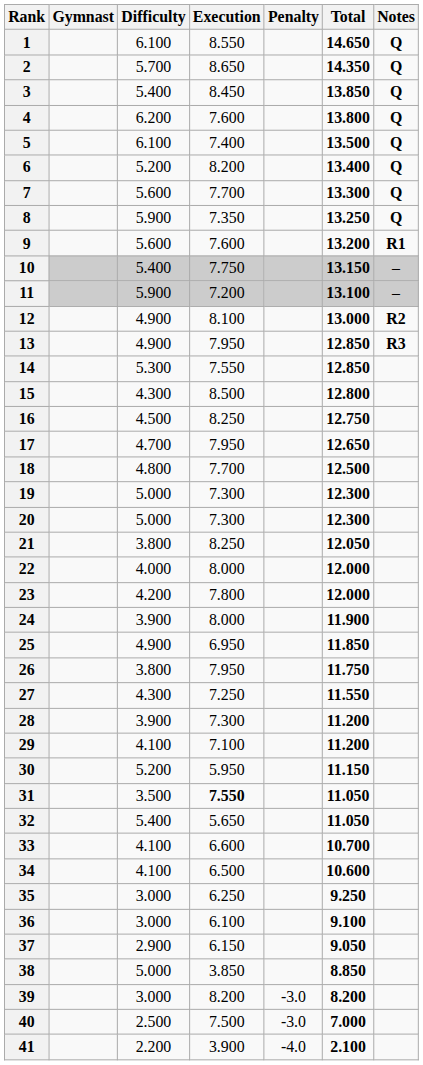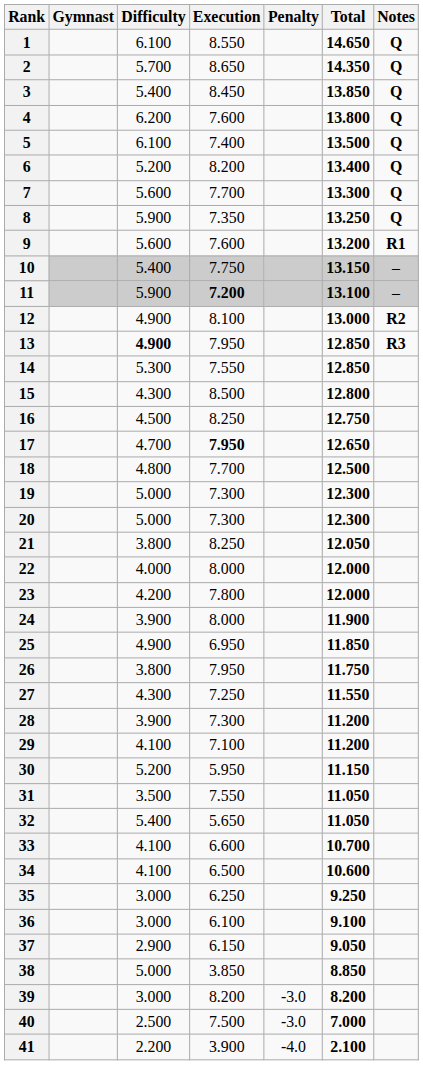11 | Execution: normal -> bold
13 | Difficulty: normal -> bold
17 | Execution: normal -> bold
31 | Execution: bold -> normal
